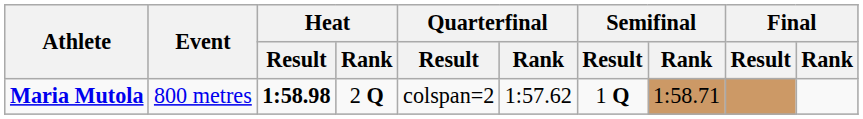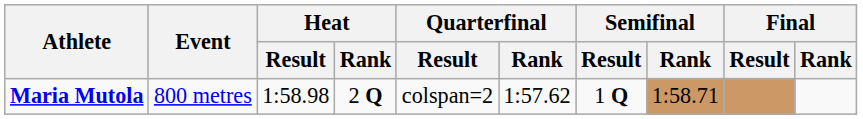Maria Mutola | Heat / Result: bold -> normal
